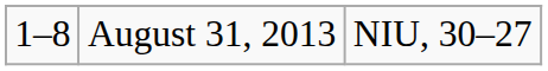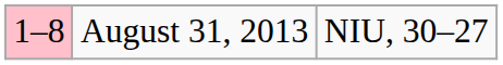August 31, 2013 | column 1: no background -> pink background
